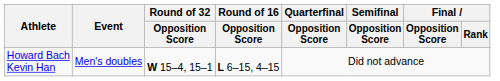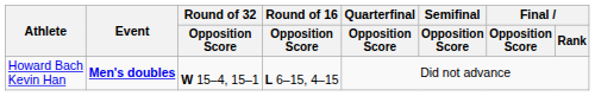Howard Bach Kevin Han | Event: normal -> bold
